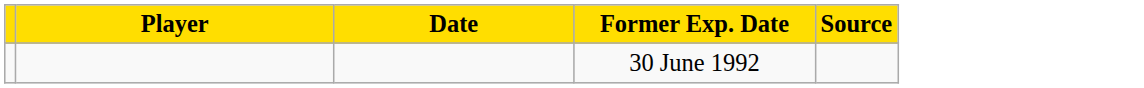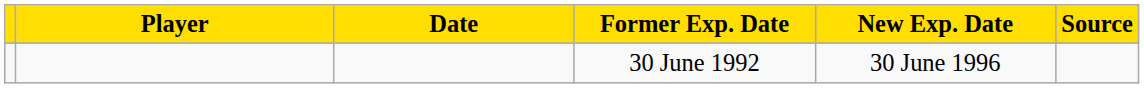+ column: New Exp. Date | 30 June 1996
